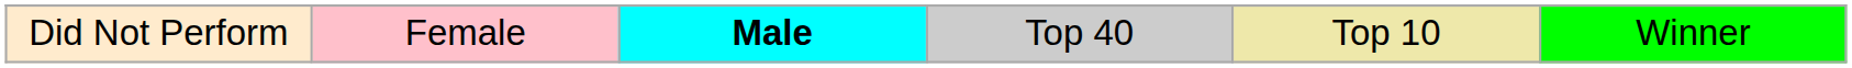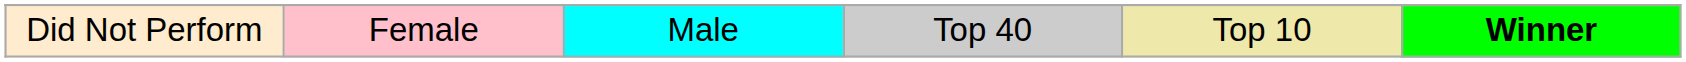Did Not Perform | column 3: bold -> normal
Did Not Perform | column 6: normal -> bold
